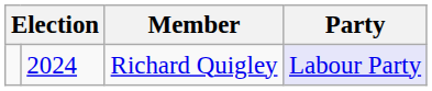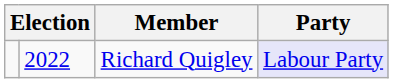Richard Quigley | column 2: 2024 -> 2022
